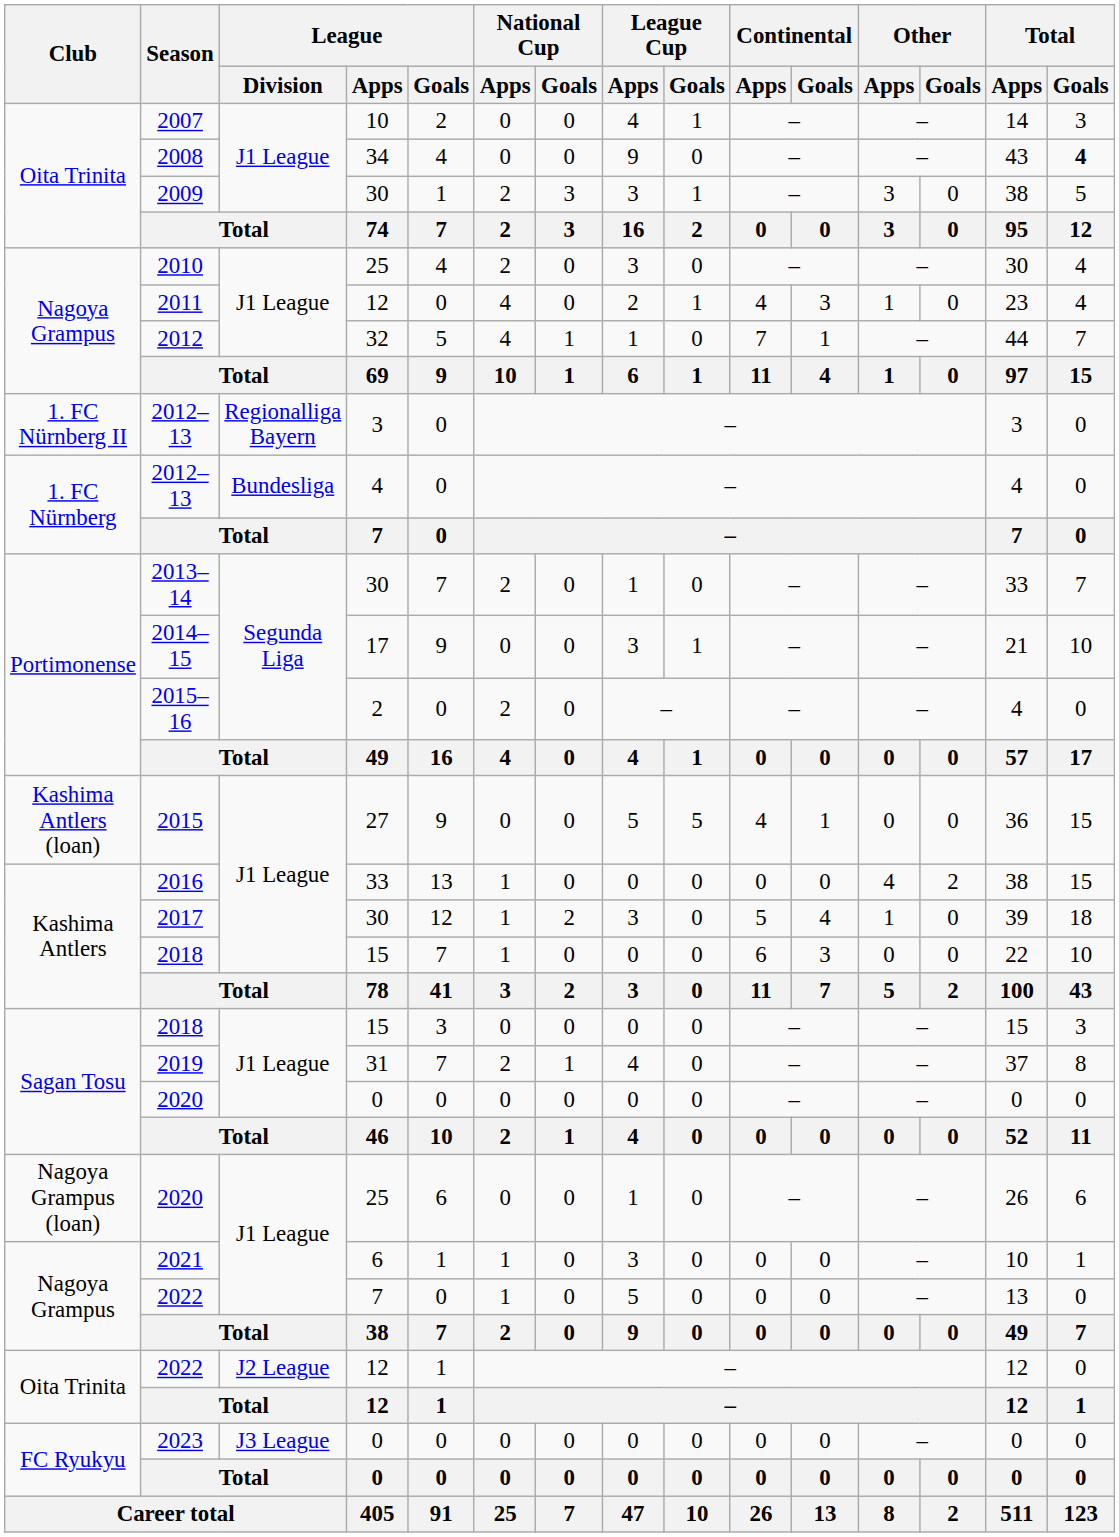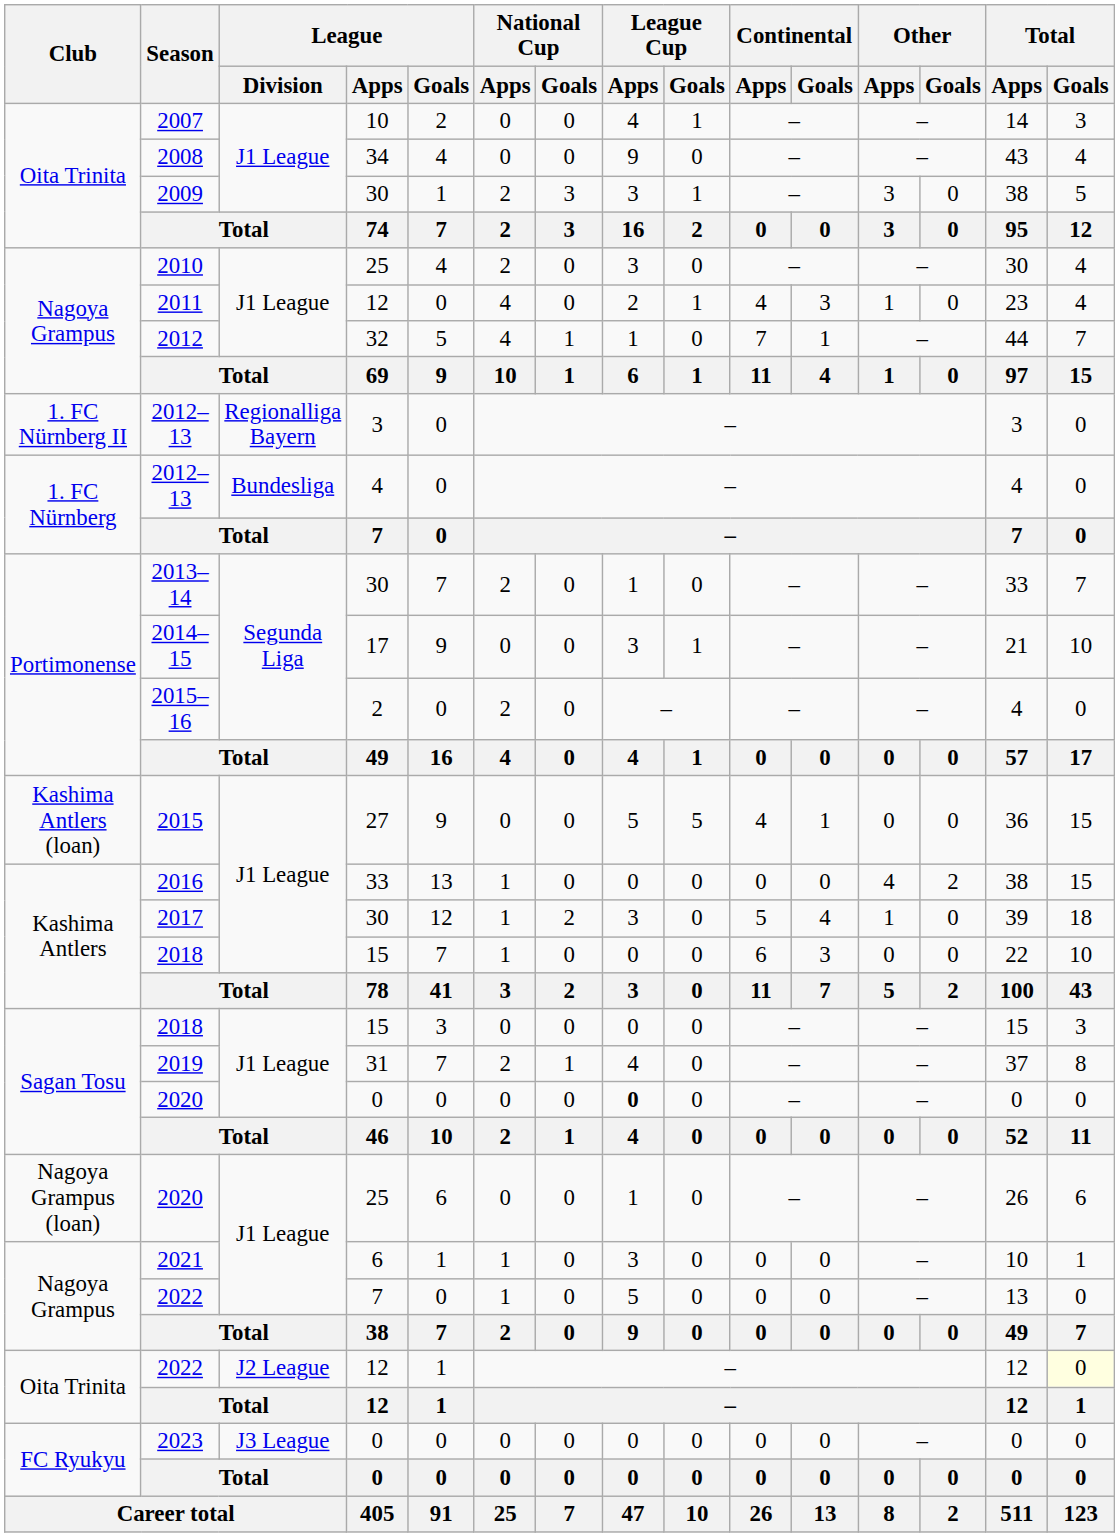2008 | Total / Goals: bold -> normal
Sagan Tosu / 2020 | League Cup / Apps: normal -> bold
Oita Trinita / 2022 | Total / Goals: no background -> lightyellow background
